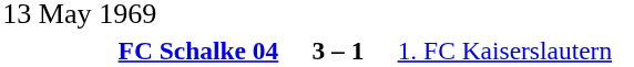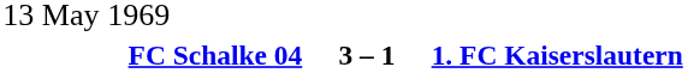FC Schalke 04 | column 3: normal -> bold
